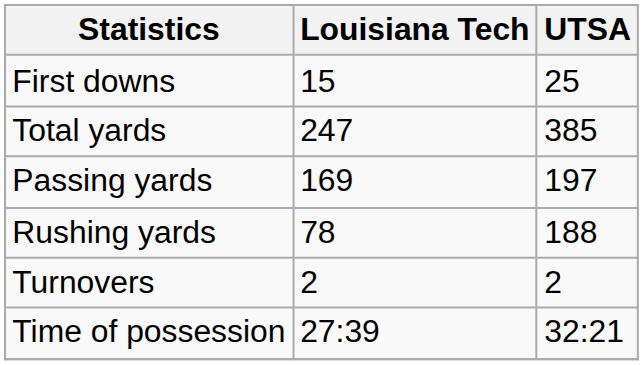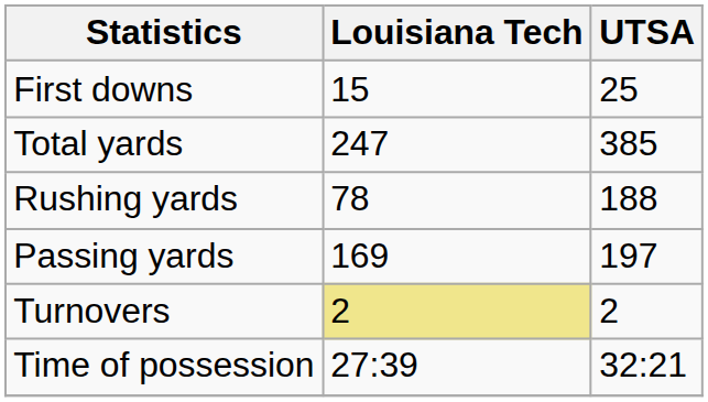rows swapped: Rushing yards <-> Passing yards
Turnovers | Louisiana Tech: no background -> khaki background
